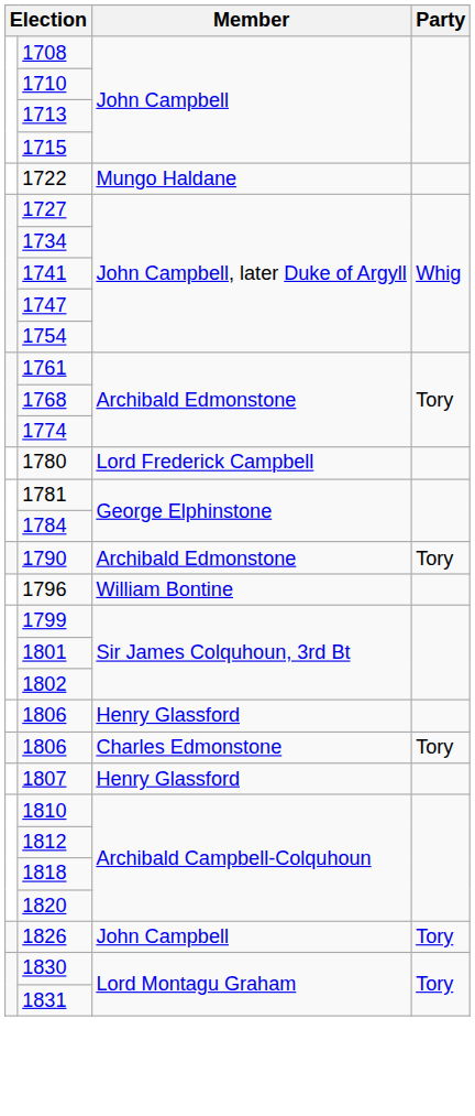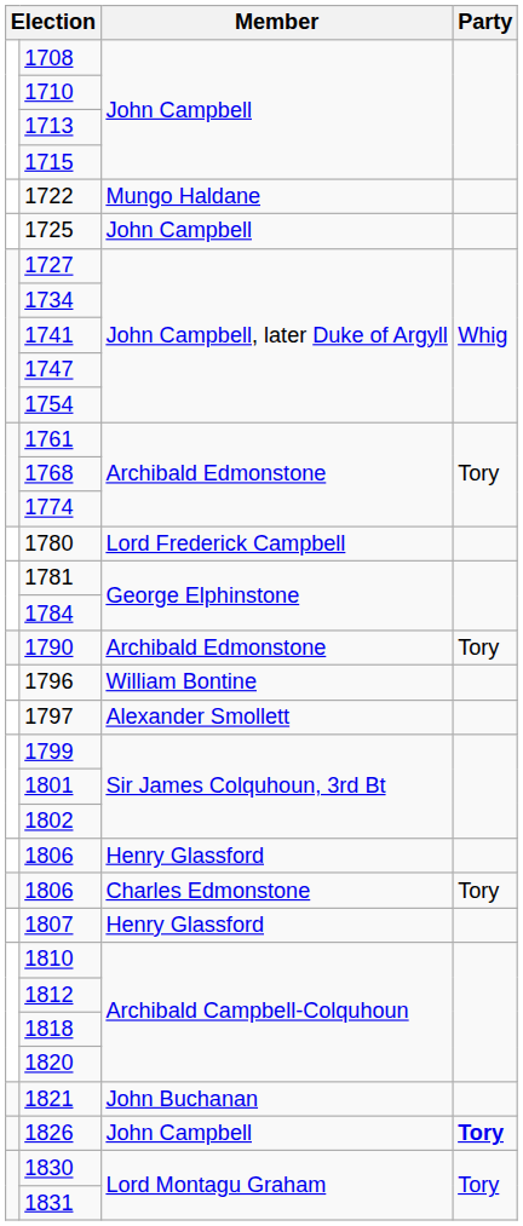+ row: 1725 | John Campbell
+ row: 1797 | Alexander Smollett
+ row: 1821 | John Buchanan
1826 | Party: normal -> bold
